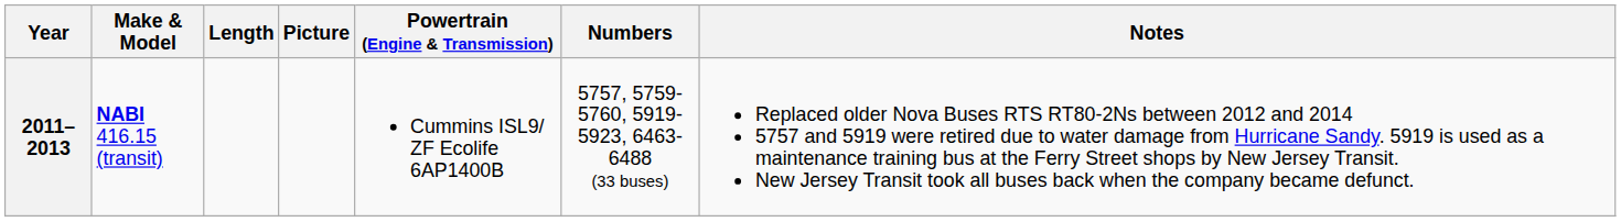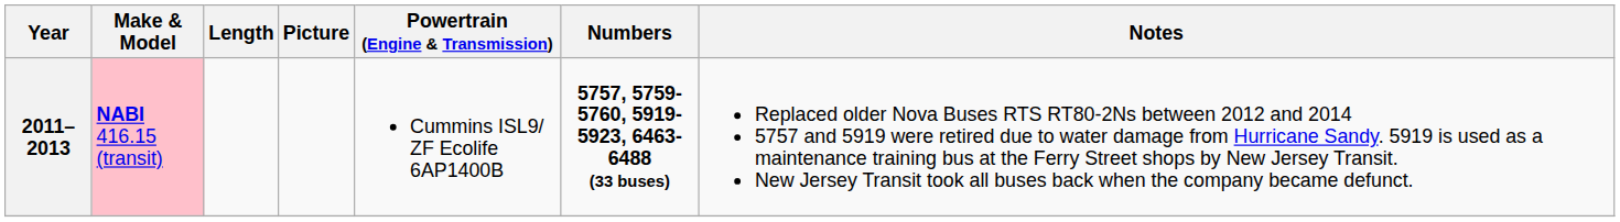2011–2013 | Make & Model: no background -> pink background
2011–2013 | Numbers: normal -> bold
